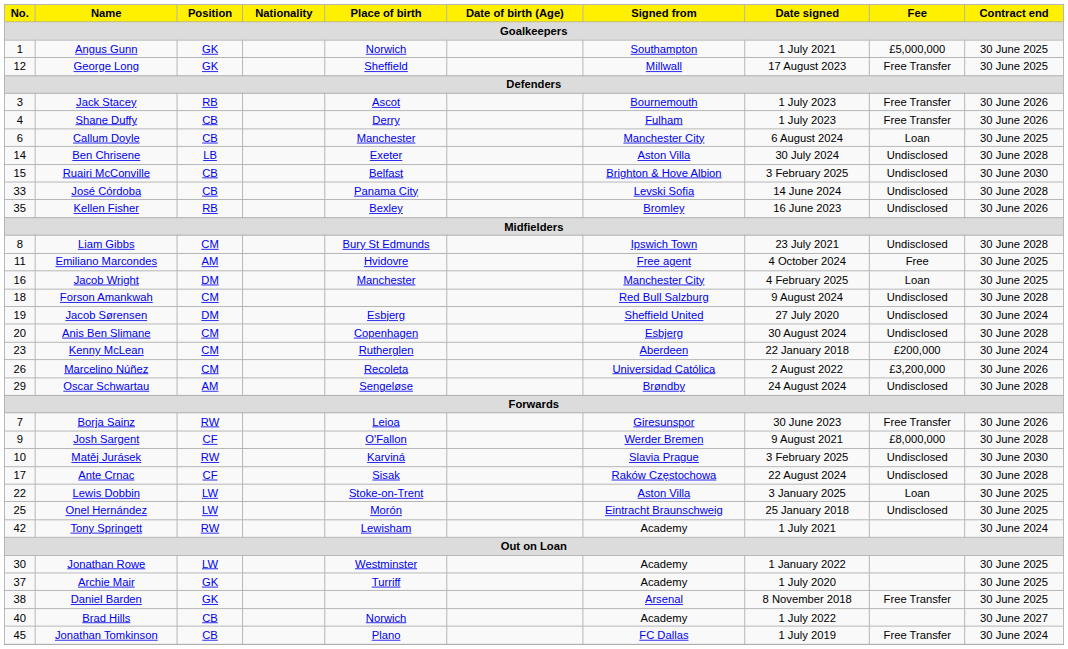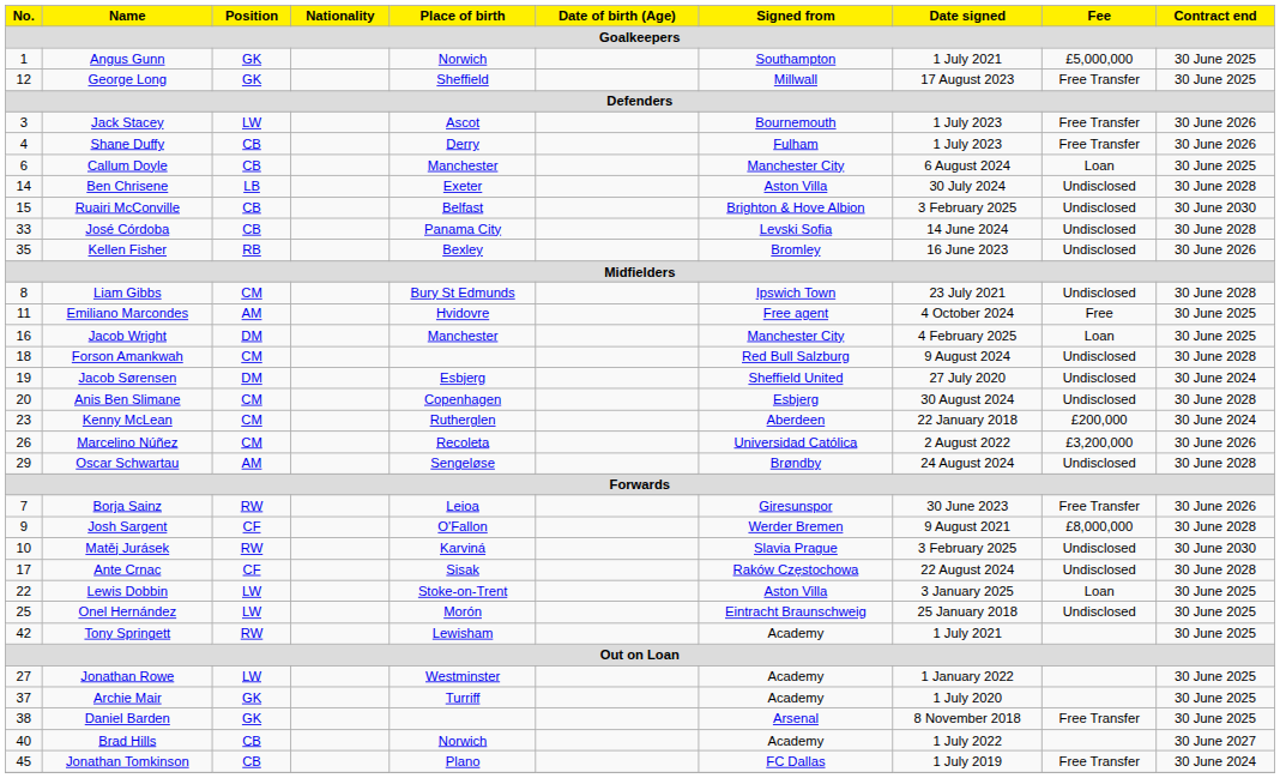Jack Stacey | Position: RB -> LW
Tony Springett | Contract end: 30 June 2024 -> 30 June 2025
Jonathan Rowe | No.: 30 -> 27
